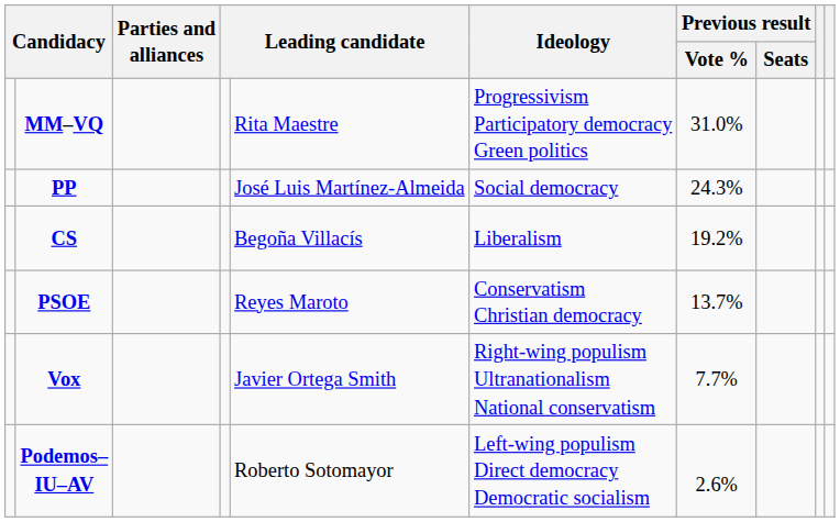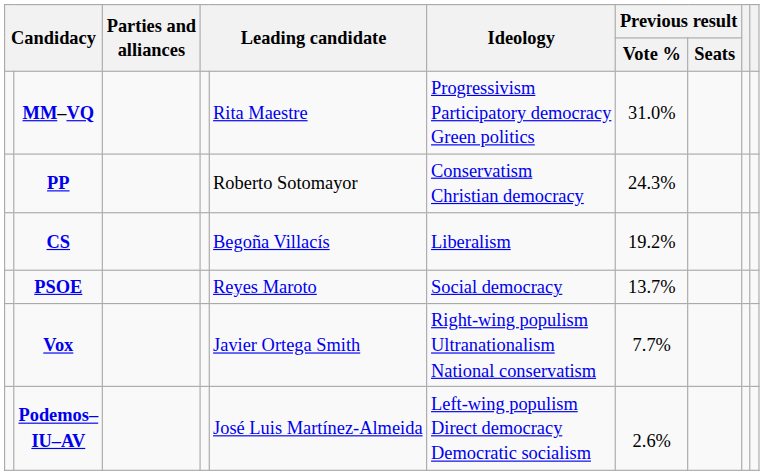PP | column 5: José Luis Martínez-Almeida -> Roberto Sotomayor
PP | Ideology: Social democracy -> Conservatism Christian democracy
PSOE | Ideology: Conservatism Christian democracy -> Social democracy
Podemos– IU–AV | column 5: Roberto Sotomayor -> José Luis Martínez-Almeida
